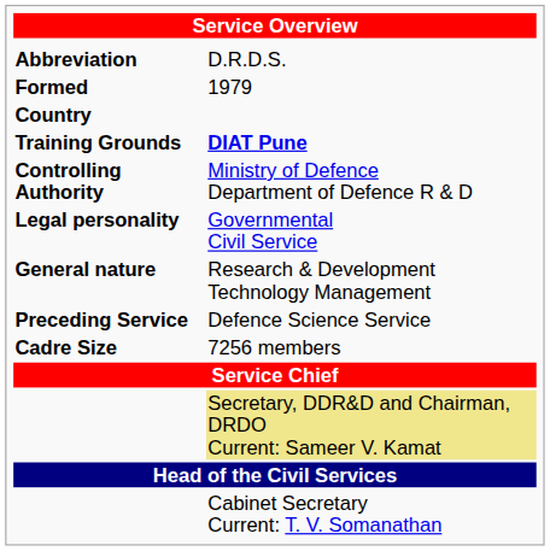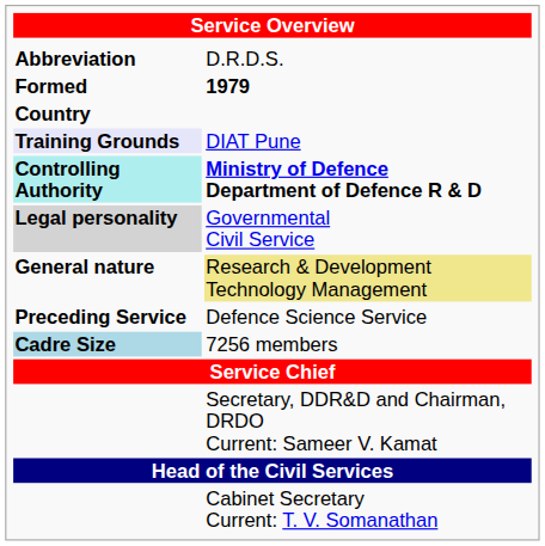1979 | column 2: normal -> bold
DIAT Pune | column 1: no background -> lavender background
DIAT Pune | column 2: bold -> normal
Ministry of Defence Department of Defence R & D | column 1: no background -> paleturquoise background
Ministry of Defence Department of Defence R & D | column 2: normal -> bold
Governmental Civil Service | column 1: no background -> lightgrey background
Research & Development Technology Management | column 2: no background -> khaki background
7256 members | column 1: no background -> lightblue background
Secretary, DDR&D and Chairman, DRDO Current: Sameer V. Kamat | column 2: khaki background -> no background
